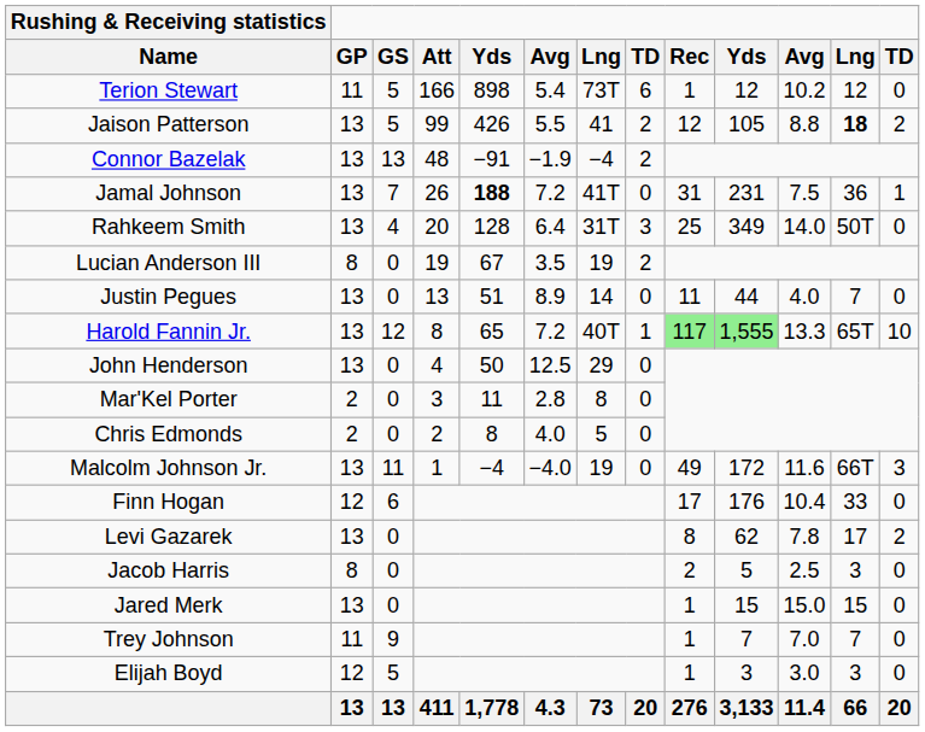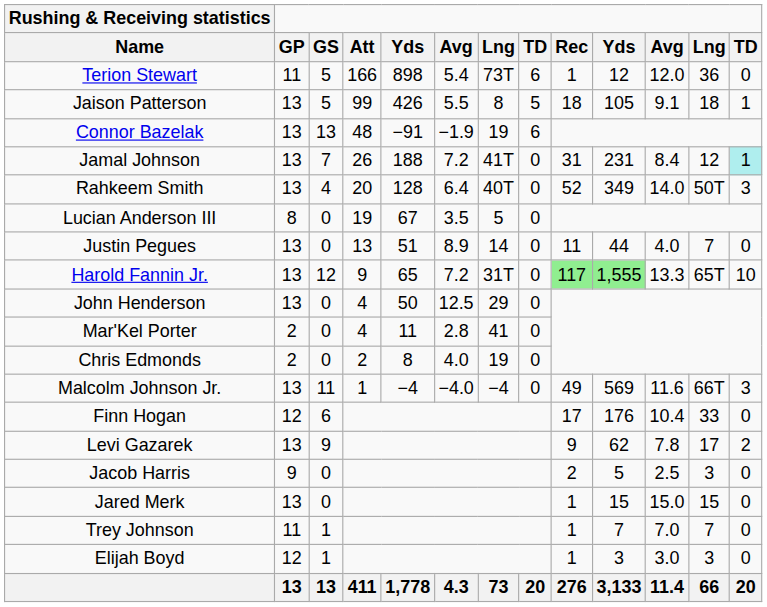Terion Stewart | column 11: 10.2 -> 12.0
Terion Stewart | column 12: 12 -> 36
Jaison Patterson | column 7: 41 -> 8
Jaison Patterson | column 8: 2 -> 5
Jaison Patterson | Rec: 12 -> 18
Jaison Patterson | column 11: 8.8 -> 9.1
Jaison Patterson | column 12: bold -> normal
Jaison Patterson | column 13: 2 -> 1
Connor Bazelak | column 7: −4 -> 19
Connor Bazelak | column 8: 2 -> 6
Jamal Johnson | column 5: bold -> normal
Jamal Johnson | column 11: 7.5 -> 8.4
Jamal Johnson | column 12: 36 -> 12
Jamal Johnson | column 13: no background -> paleturquoise background
Rahkeem Smith | column 7: 31T -> 40T
Rahkeem Smith | column 8: 3 -> 0
Rahkeem Smith | Rec: 25 -> 52
Rahkeem Smith | column 13: 0 -> 3
Lucian Anderson III | column 7: 19 -> 5
Lucian Anderson III | column 8: 2 -> 0
Harold Fannin Jr. | Att: 8 -> 9
Harold Fannin Jr. | column 7: 40T -> 31T
Harold Fannin Jr. | column 8: 1 -> 0
Mar'Kel Porter | Att: 3 -> 4
Mar'Kel Porter | column 7: 8 -> 41
Chris Edmonds | column 7: 5 -> 19
Malcolm Johnson Jr. | column 7: 19 -> −4
Malcolm Johnson Jr. | column 10: 172 -> 569
Levi Gazarek | GS: 0 -> 9
Levi Gazarek | Rec: 8 -> 9
Jacob Harris | GP: 8 -> 9
Trey Johnson | GS: 9 -> 1
Elijah Boyd | GS: 5 -> 1
